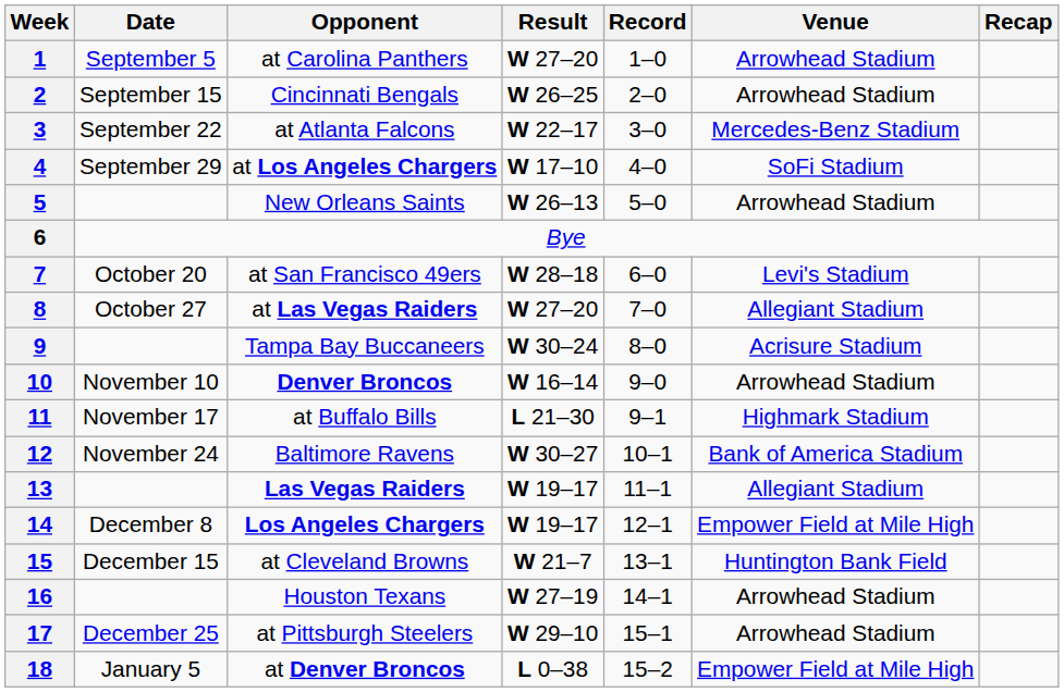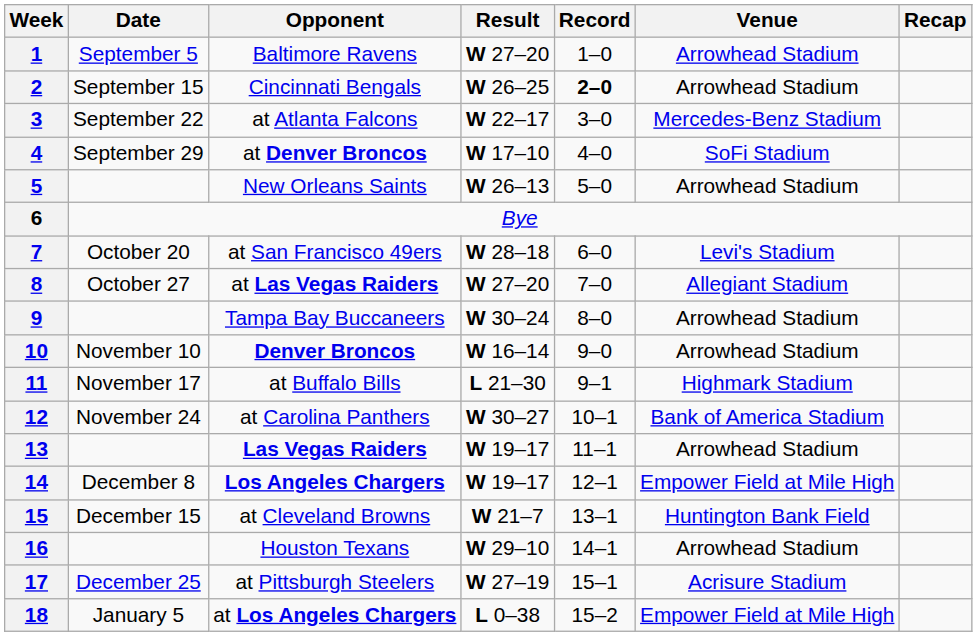1 | Opponent: at Carolina Panthers -> Baltimore Ravens
2 | Record: normal -> bold
4 | Opponent: at Los Angeles Chargers -> at Denver Broncos
9 | Venue: Acrisure Stadium -> Arrowhead Stadium
12 | Opponent: Baltimore Ravens -> at Carolina Panthers
13 | Venue: Allegiant Stadium -> Arrowhead Stadium
16 | Result: W 27–19 -> W 29–10
17 | Result: W 29–10 -> W 27–19
17 | Venue: Arrowhead Stadium -> Acrisure Stadium
18 | Opponent: at Denver Broncos -> at Los Angeles Chargers
